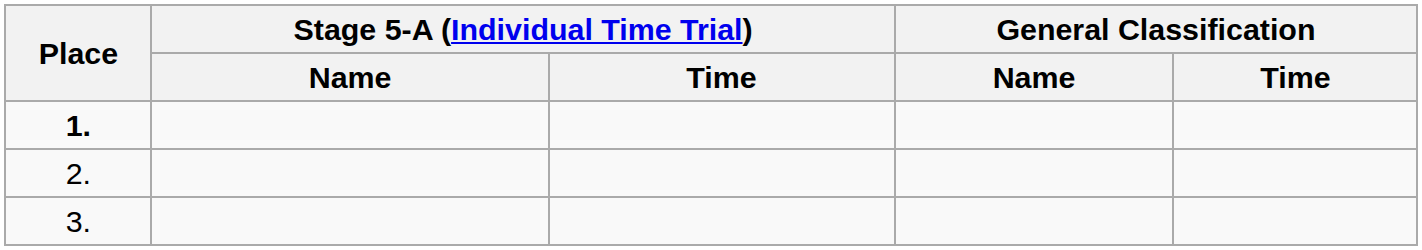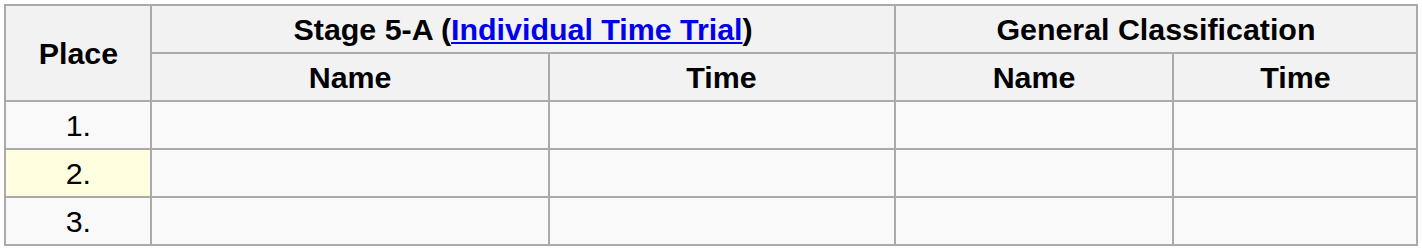1. | Place: bold -> normal
2. | Place: no background -> lightyellow background
